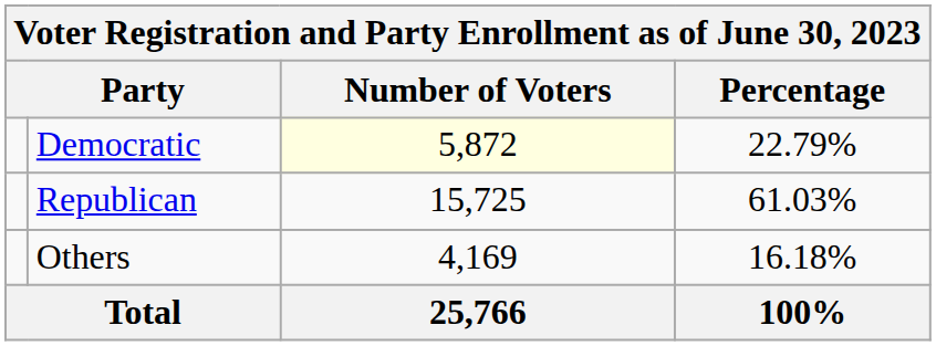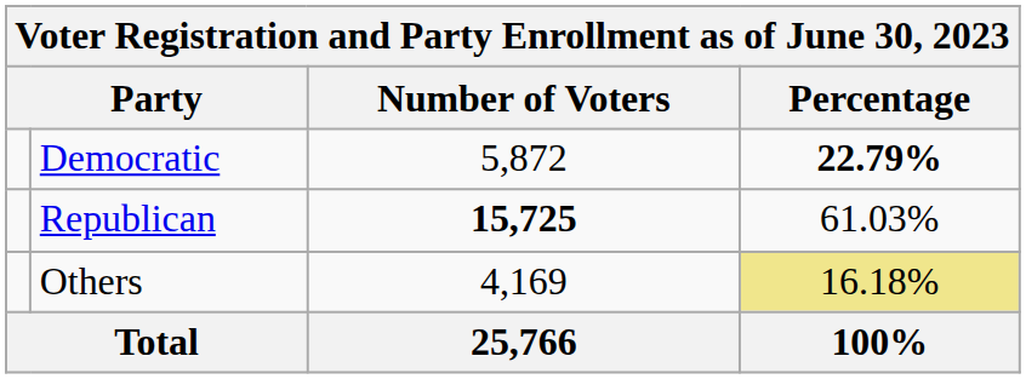Democratic | Number of Voters: lightyellow background -> no background
Democratic | Percentage: normal -> bold
Republican | Number of Voters: normal -> bold
Others | Percentage: no background -> khaki background
